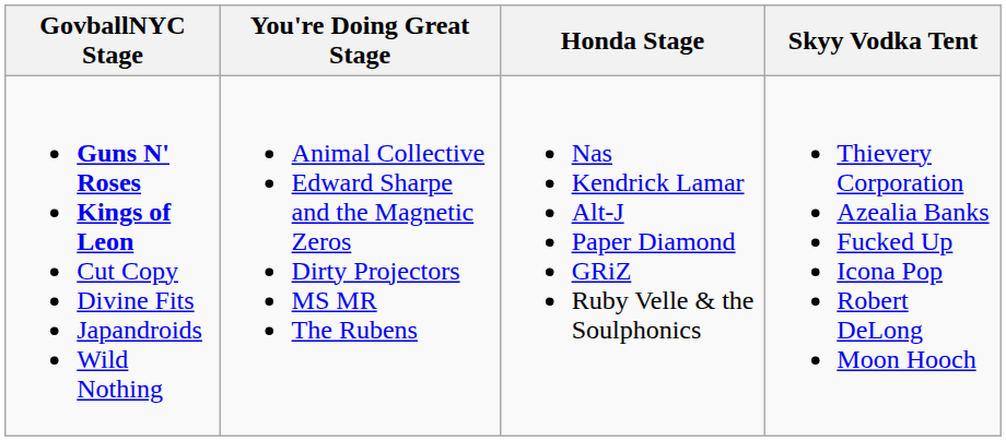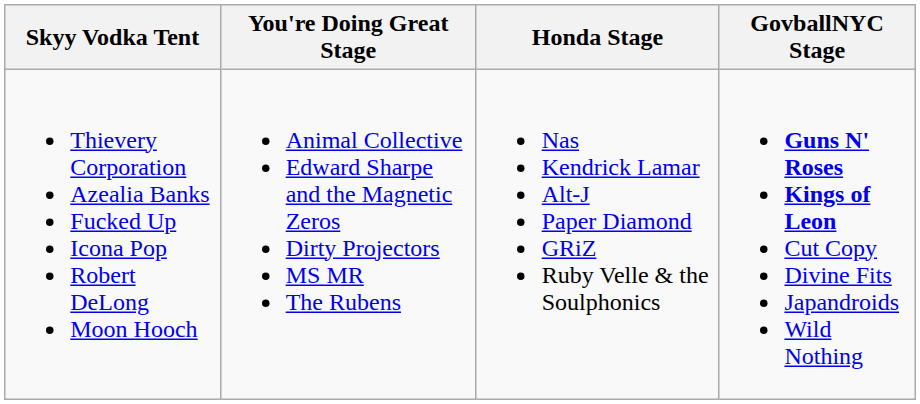columns swapped: GovballNYC Stage <-> Skyy Vodka Tent
